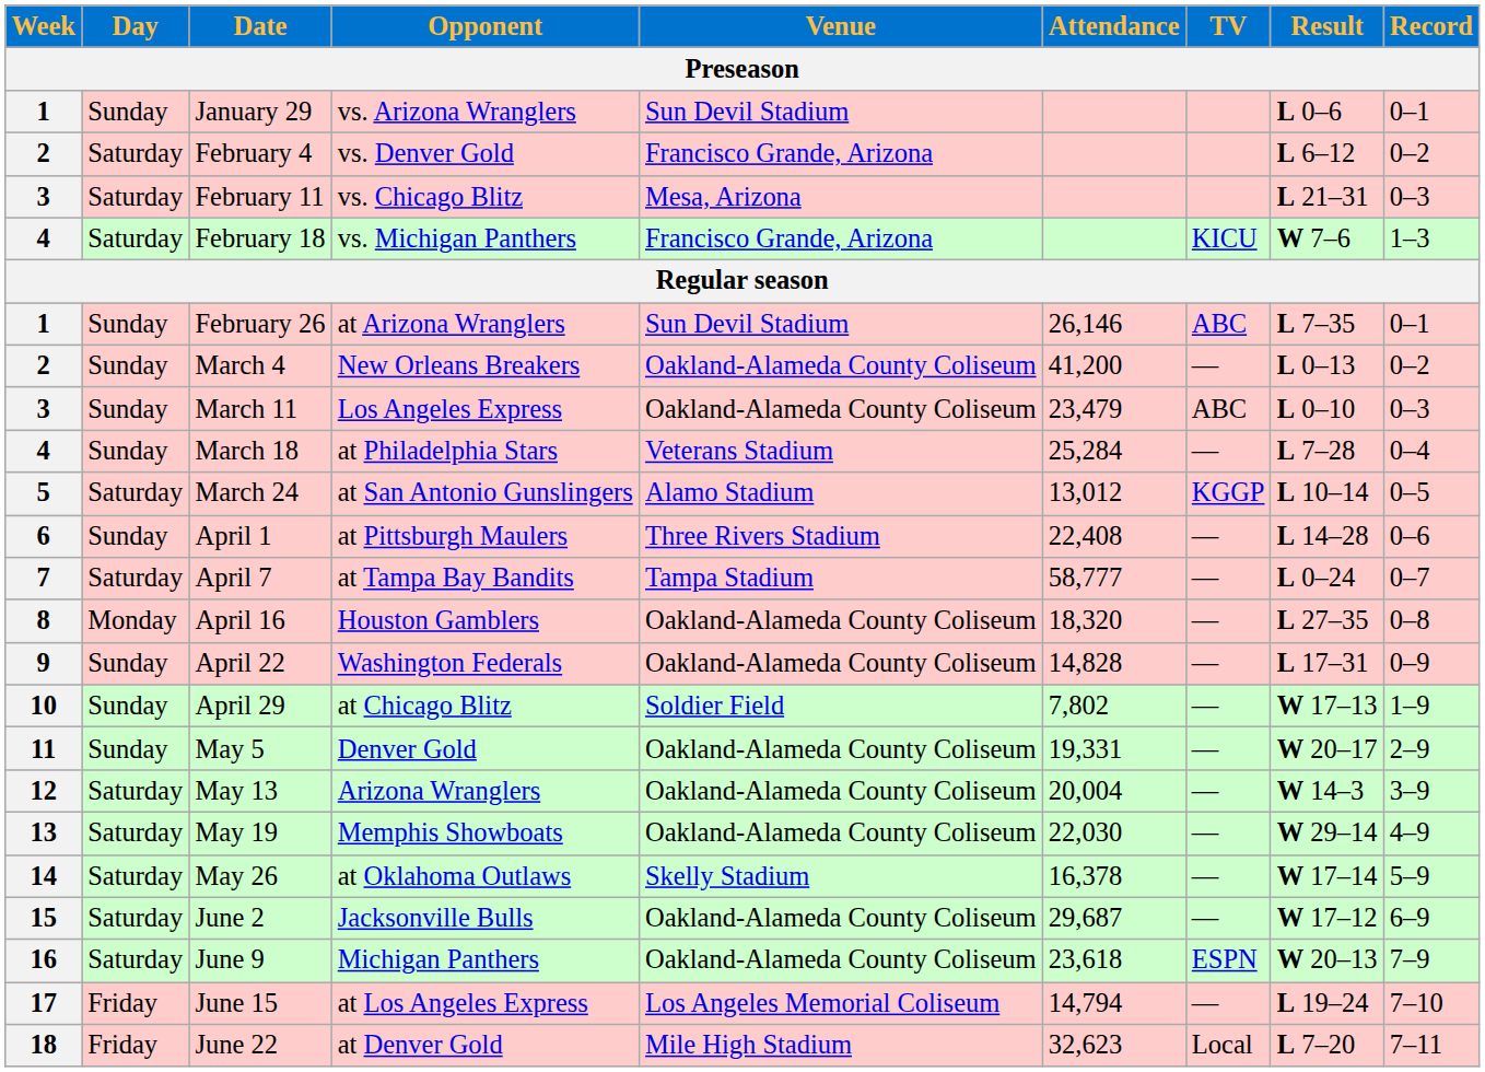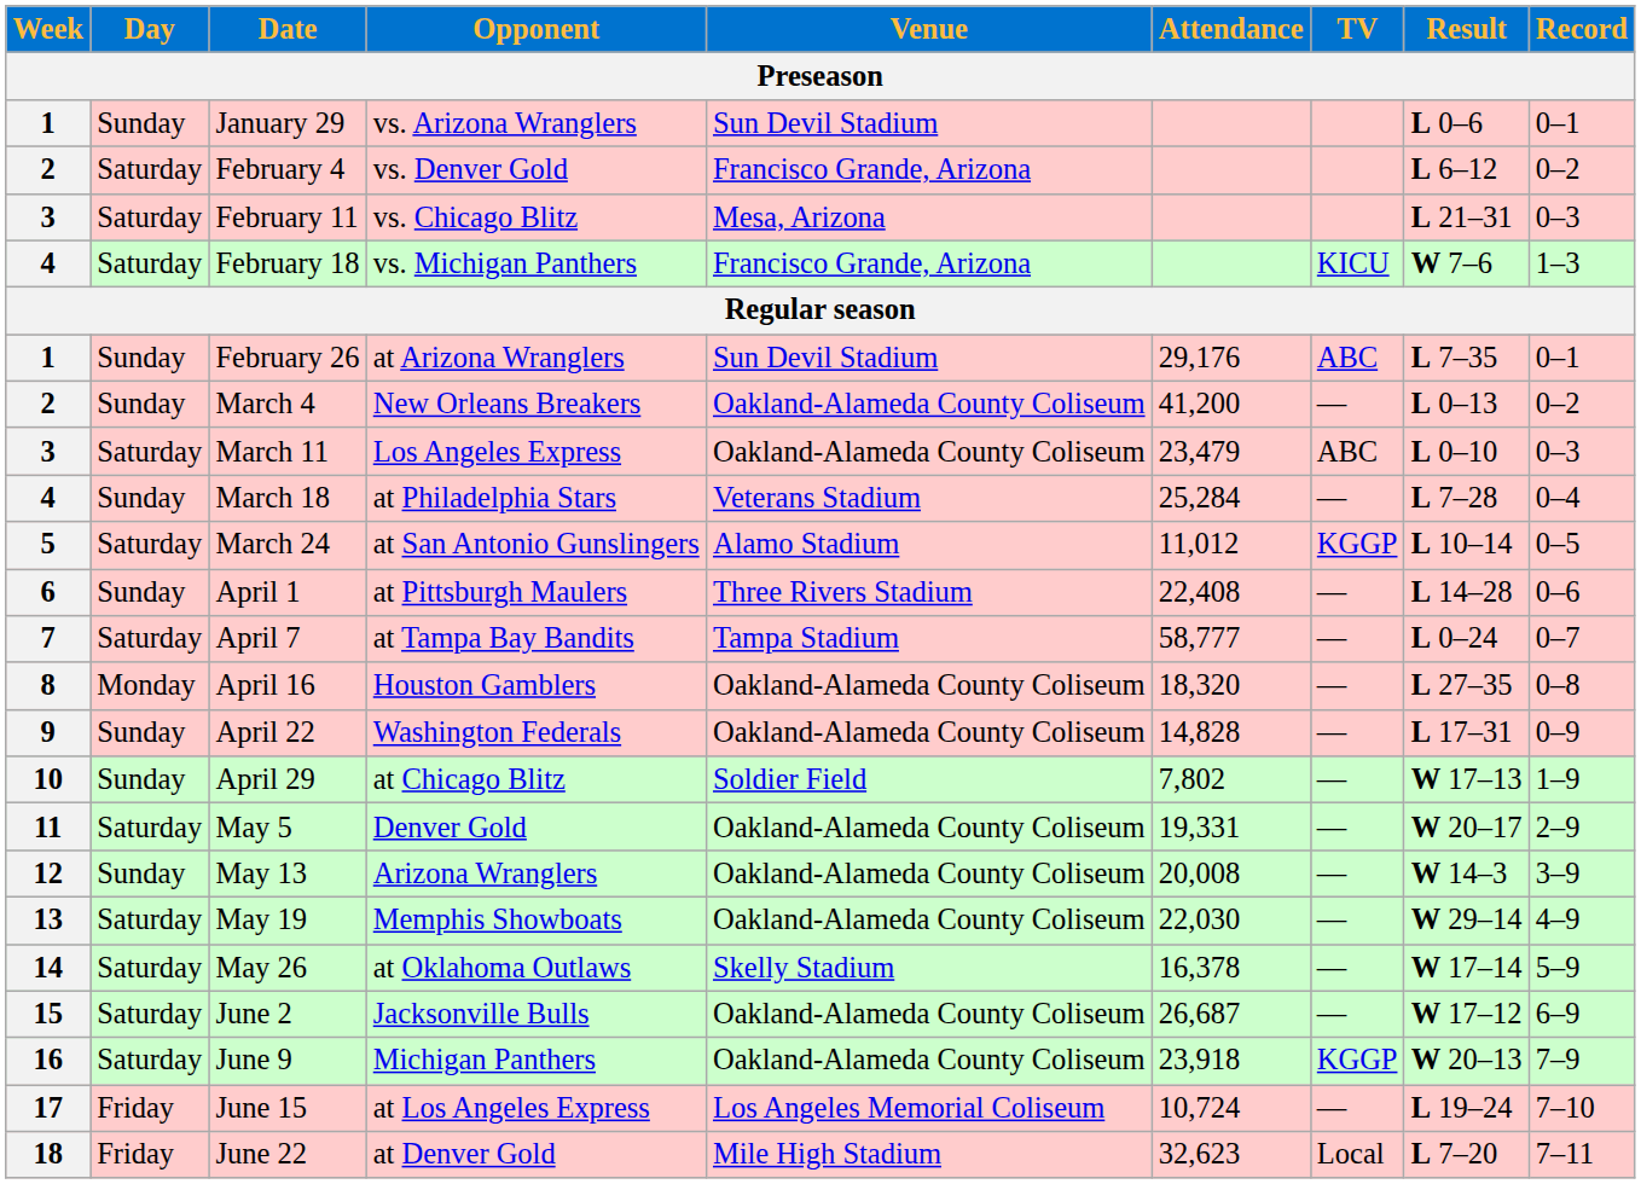February 26 | Attendance: 26,146 -> 29,176
March 11 | Day: Sunday -> Saturday
March 24 | Attendance: 13,012 -> 11,012
May 5 | Day: Sunday -> Saturday
May 13 | Day: Saturday -> Sunday
May 13 | Attendance: 20,004 -> 20,008
June 2 | Attendance: 29,687 -> 26,687
June 9 | Attendance: 23,618 -> 23,918
June 9 | TV: ESPN -> KGGP
June 15 | Attendance: 14,794 -> 10,724
